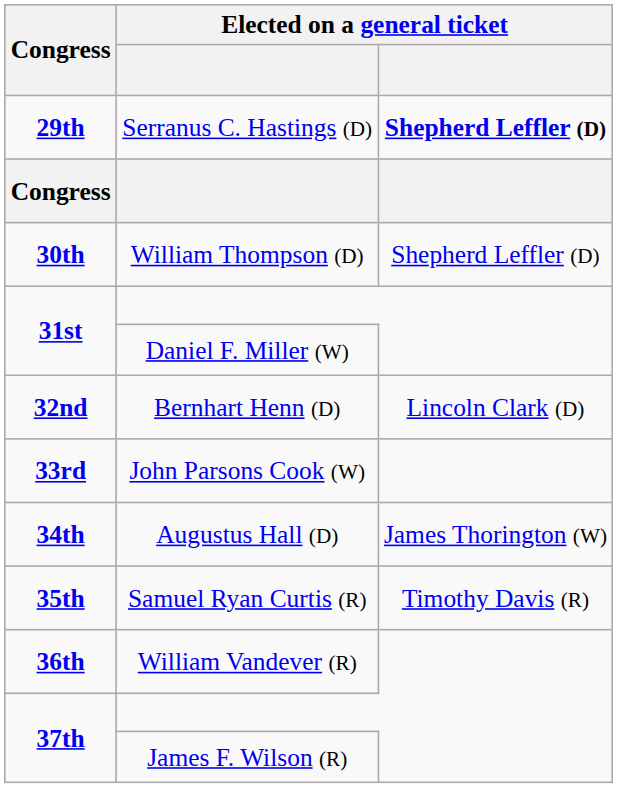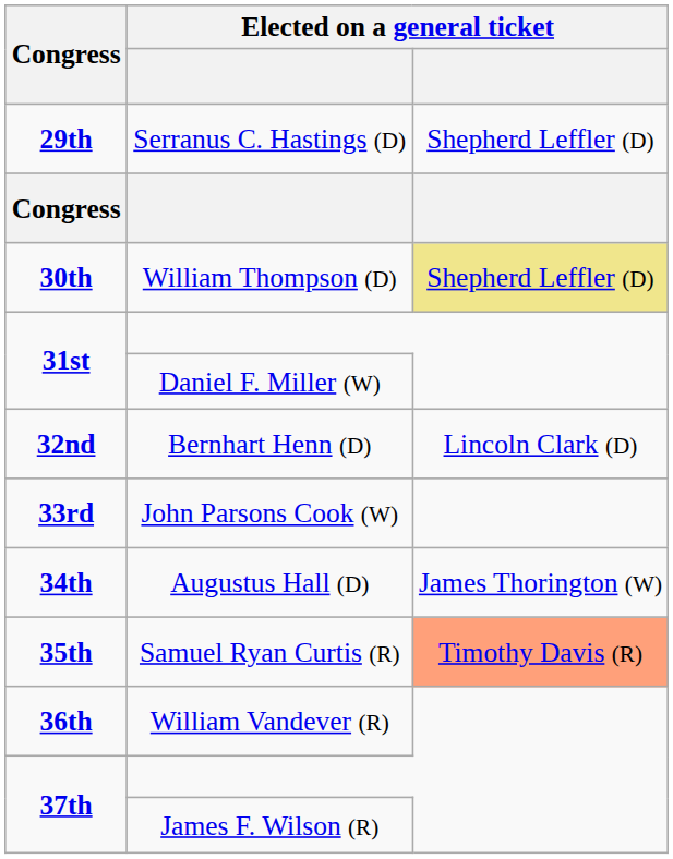Serranus C. Hastings (D) | column 3: bold -> normal
William Thompson (D) | column 3: no background -> khaki background
Samuel Ryan Curtis (R) | column 3: no background -> lightsalmon background
